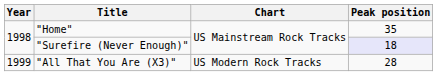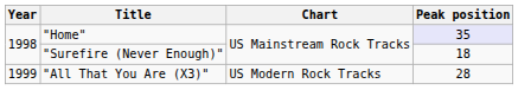"Home" | Peak position: no background -> lavender background
"Surefire (Never Enough)" | Peak position: lavender background -> no background
